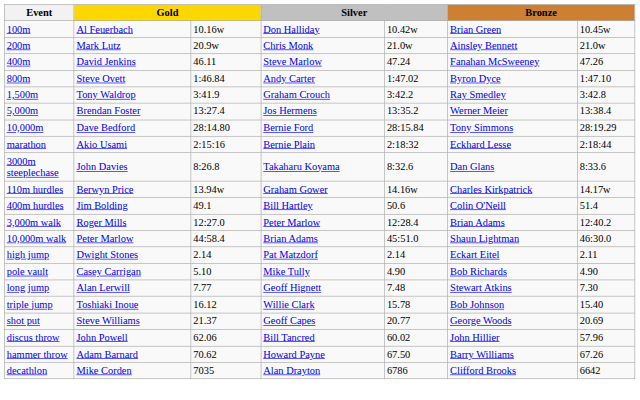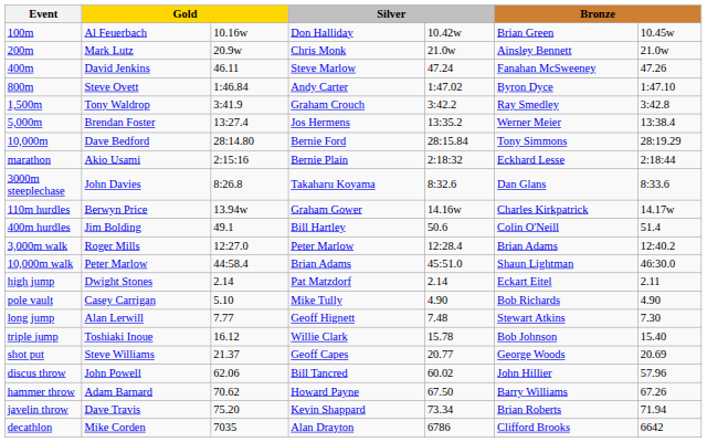+ row: javelin throw | Dave Travis | 75.20 | Kevin Shappard | 73.34 | Brian Roberts | 71.94
